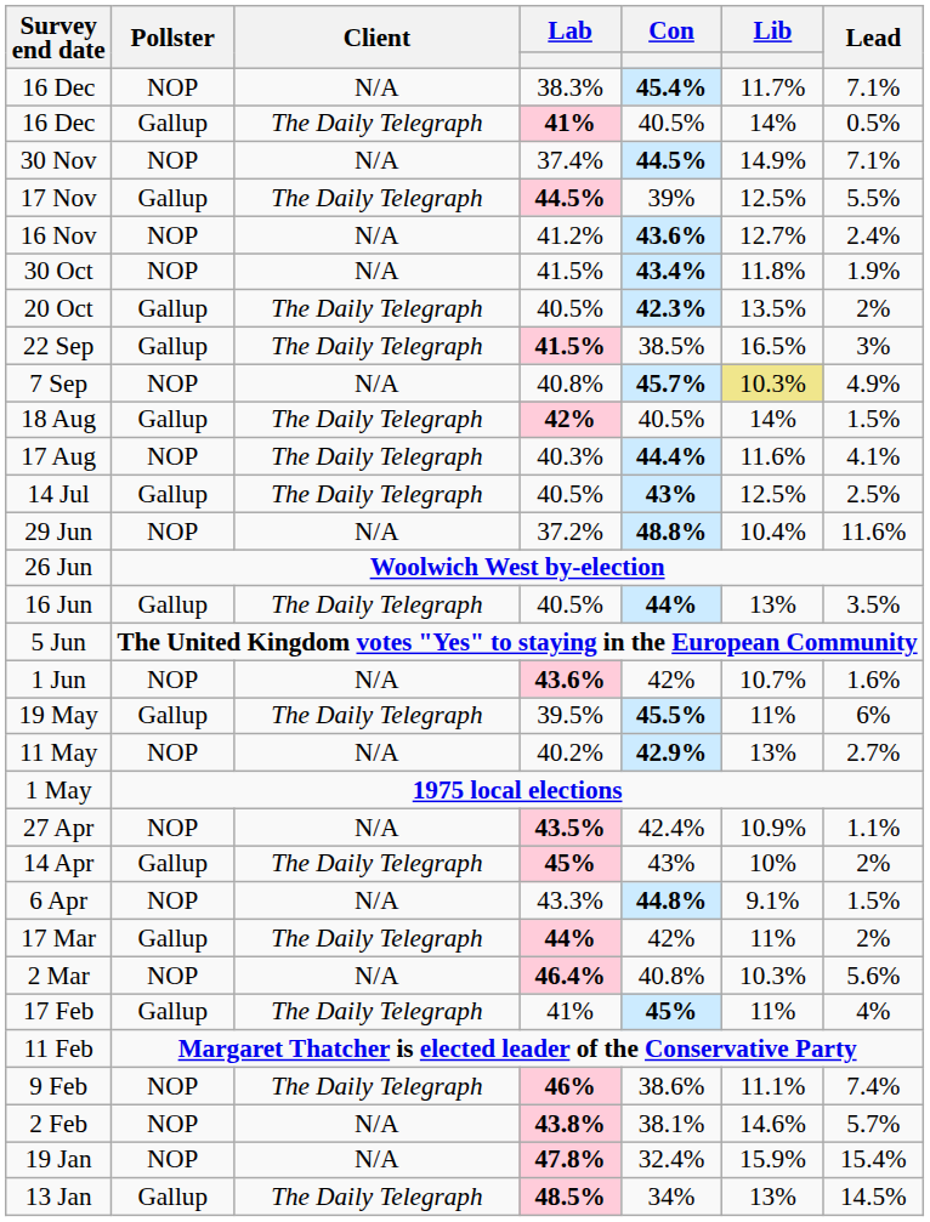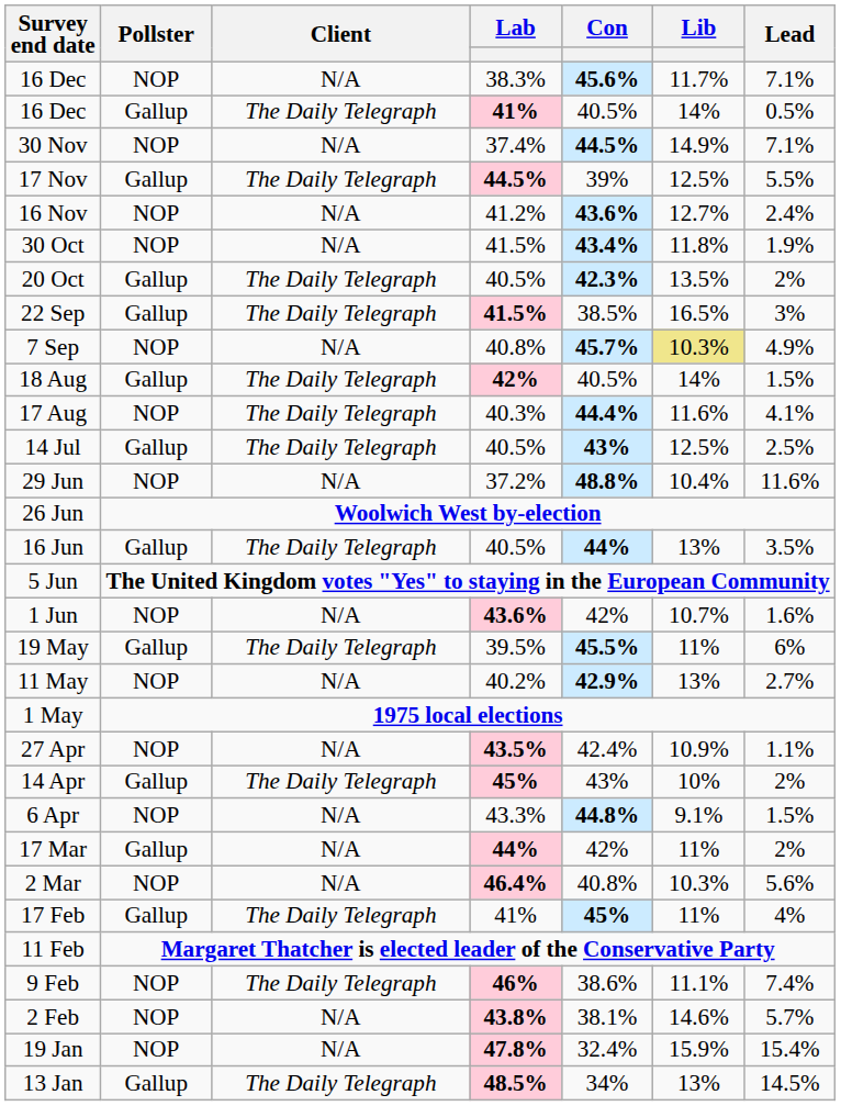16 Dec / 38.3% | Con: 45.4% -> 45.6%
17 Mar | Client: The Daily Telegraph -> N/A
